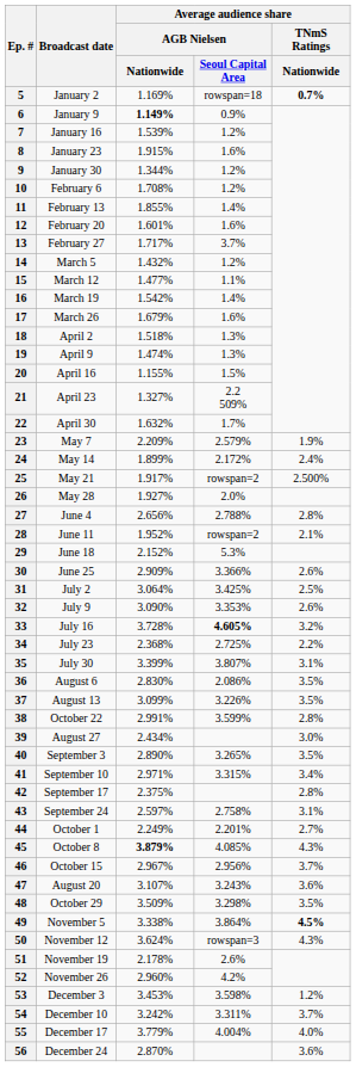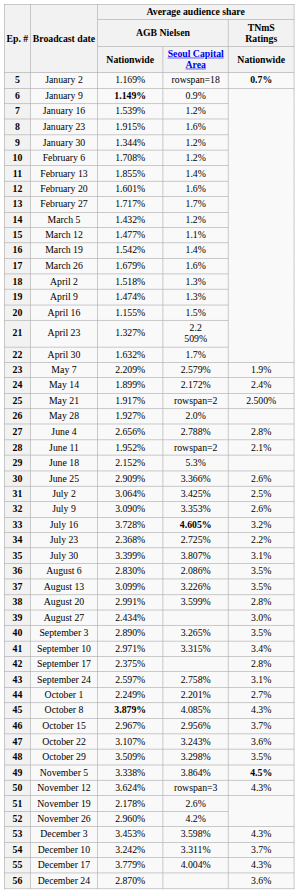13 | Average audience share / AGB Nielsen / Seoul Capital Area: 3.7% -> 1.7%
38 | Broadcast date: October 22 -> August 20
47 | Broadcast date: August 20 -> October 22
53 | Average audience share / TNmS Ratings / Nationwide: 1.2% -> 4.3%
55 | Average audience share / TNmS Ratings / Nationwide: 4.0% -> 4.3%
